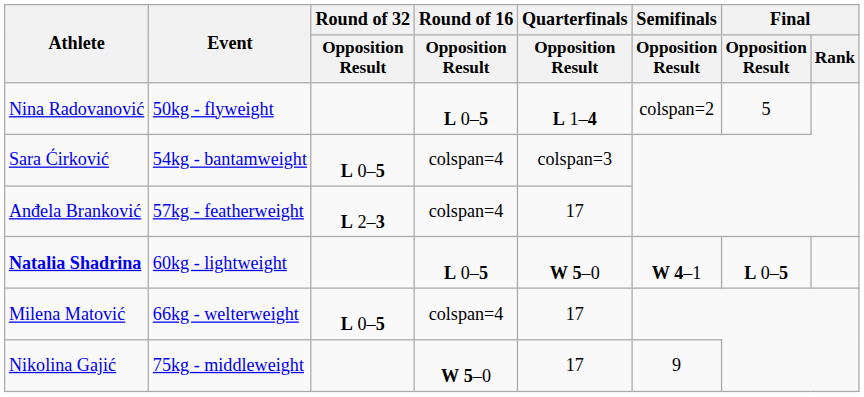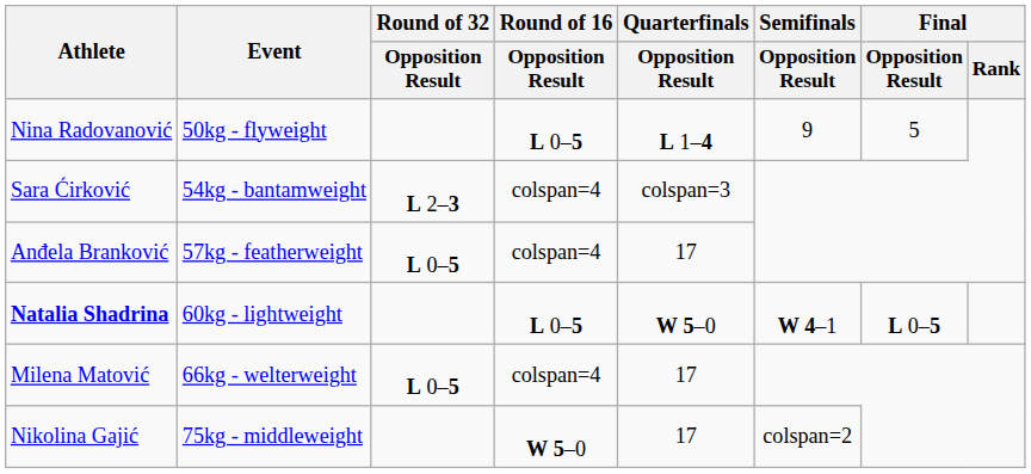Nina Radovanović | Semifinals / Opposition Result: colspan=2 -> 9
Sara Ćirković | Round of 32 / Opposition Result: L 0–5 -> L 2–3
Anđela Branković | Round of 32 / Opposition Result: L 2–3 -> L 0–5
Nikolina Gajić | Semifinals / Opposition Result: 9 -> colspan=2
